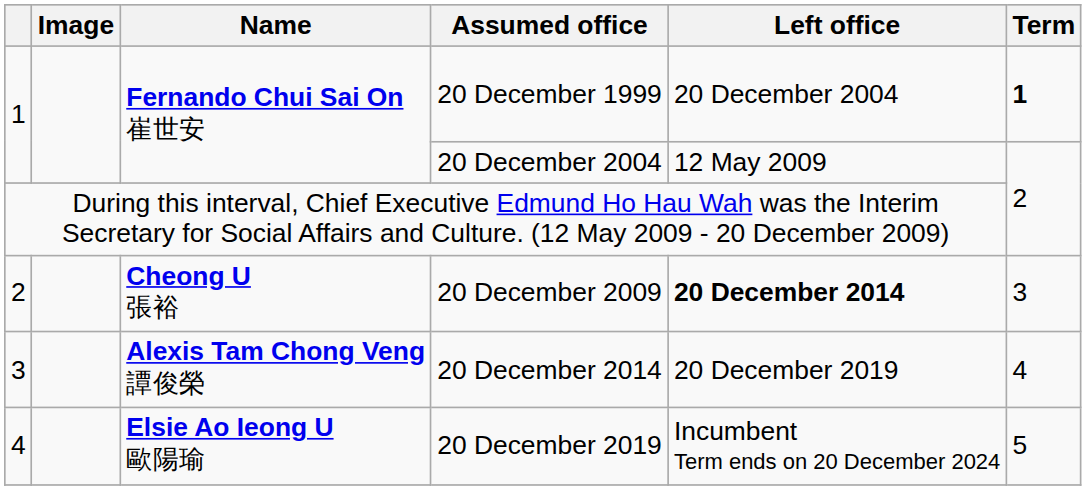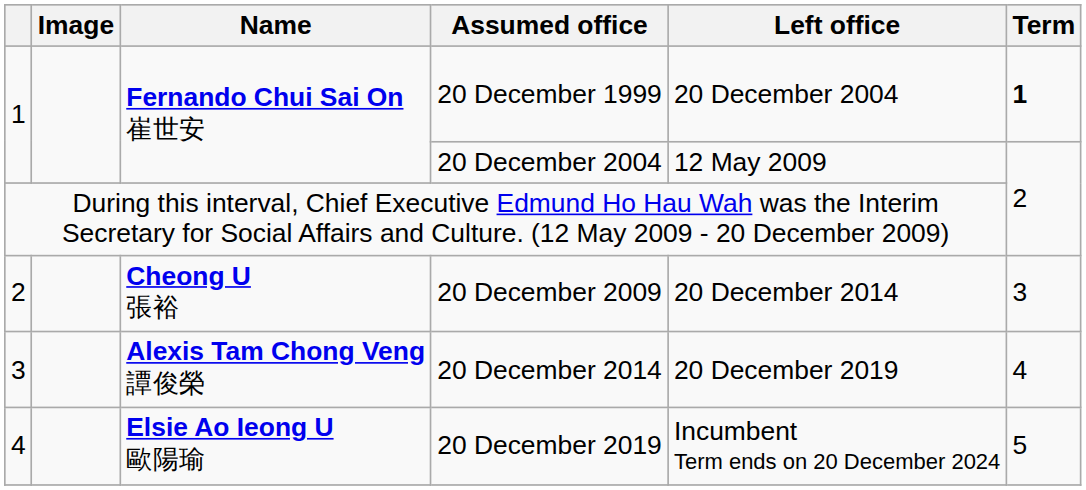20 December 2009 | Left office: bold -> normal
